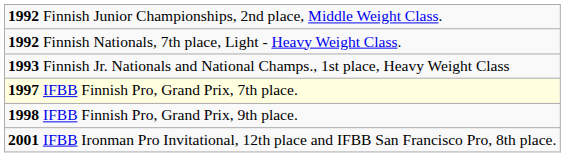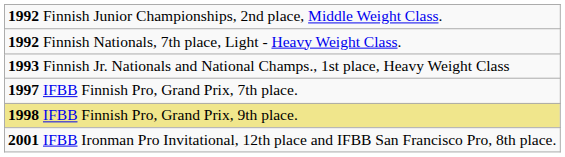row 4 | column 1: lightyellow background -> no background
row 5 | column 1: no background -> khaki background
